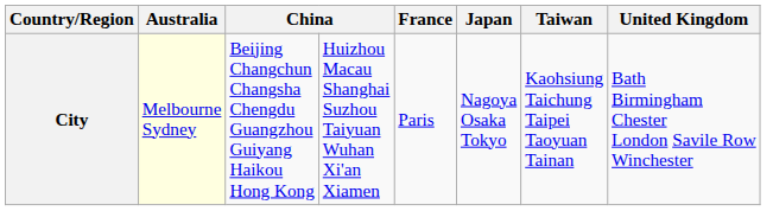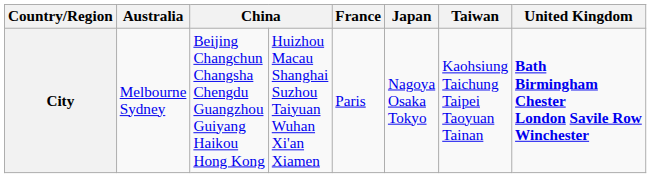City | Australia: lightyellow background -> no background
City | United Kingdom: normal -> bold
